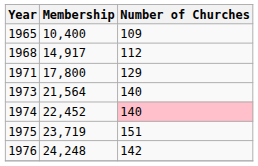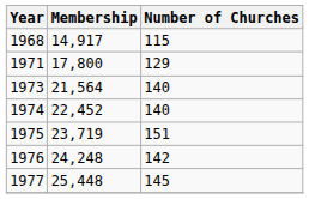- row: 1965 | 10,400 | 109
1968 | Number of Churches: 112 -> 115
1974 | Number of Churches: pink background -> no background
+ row: 1977 | 25,448 | 145
